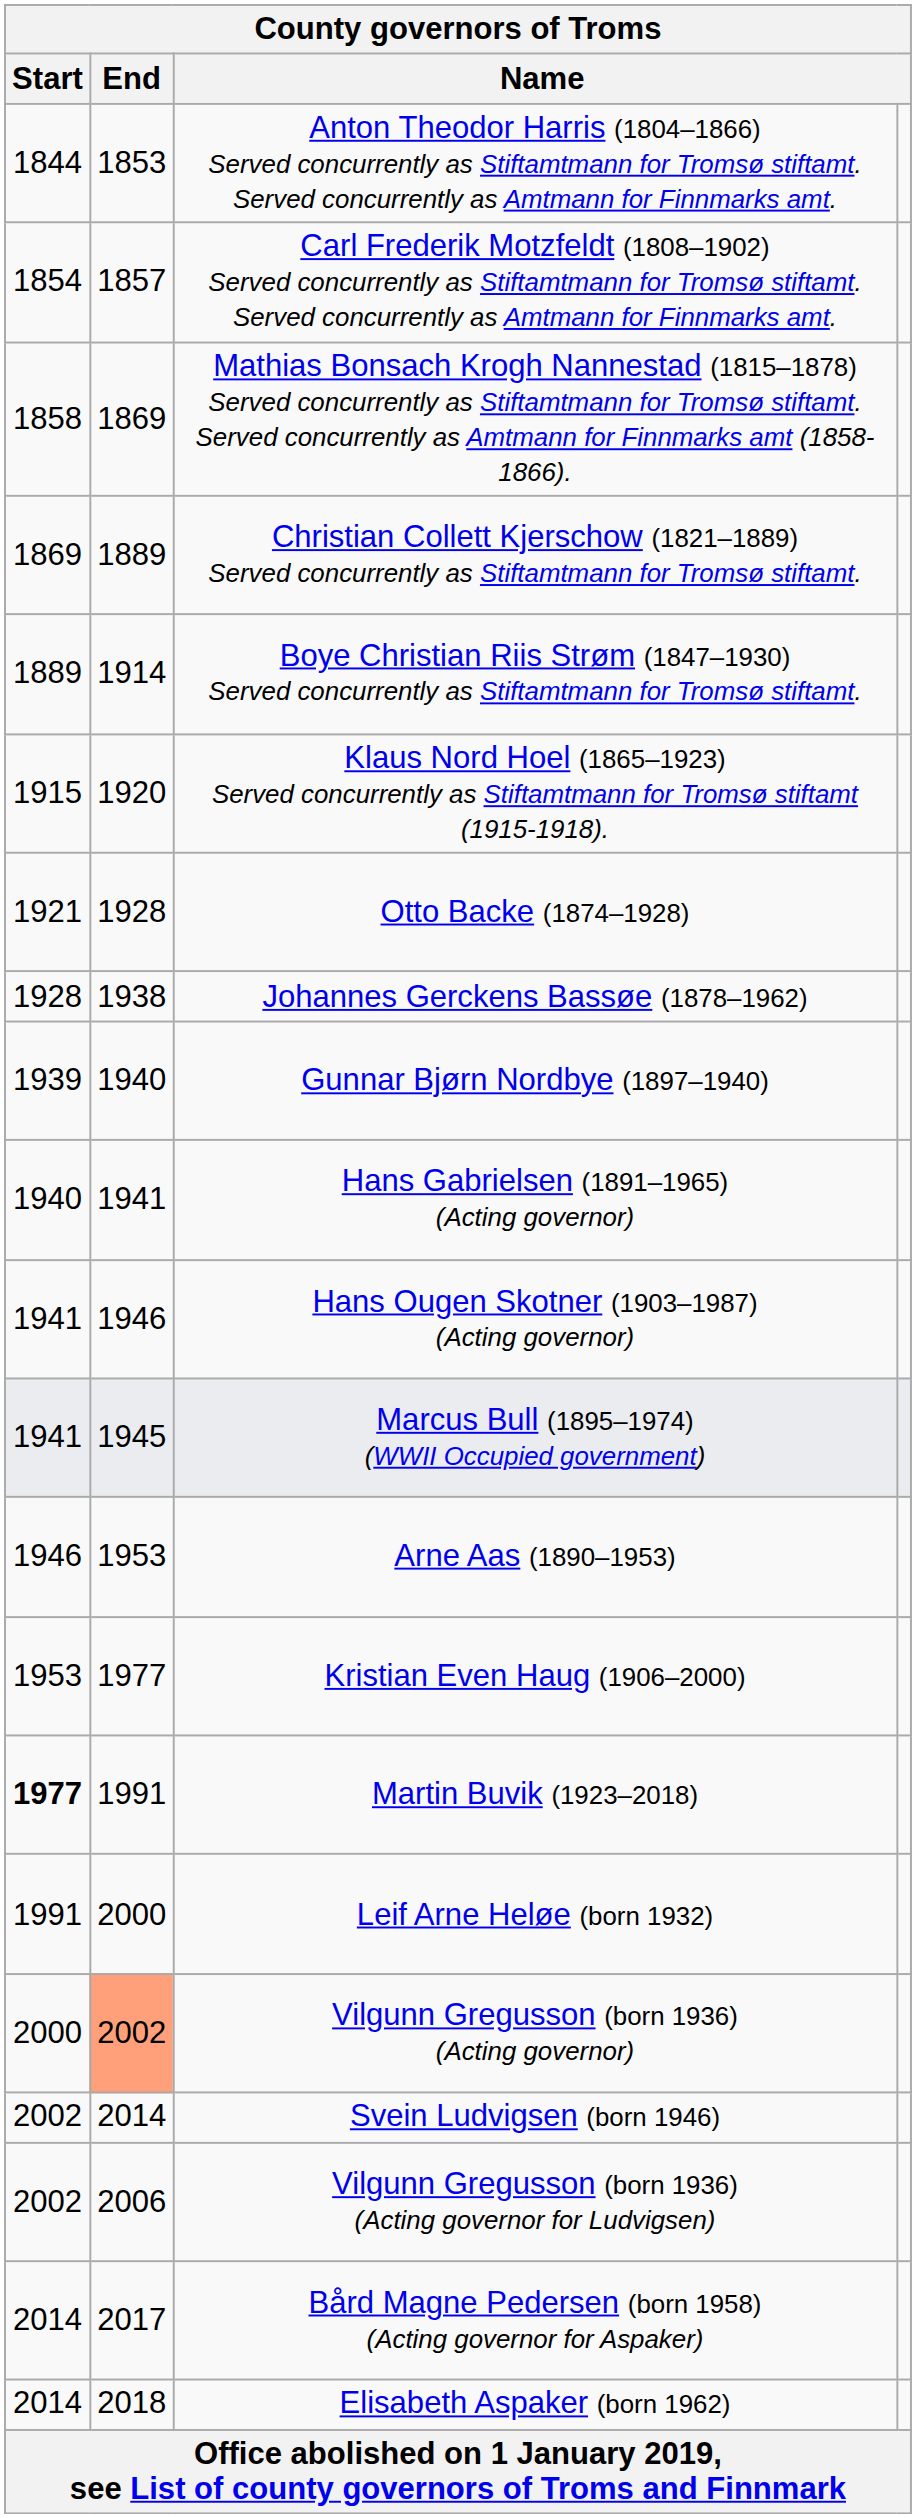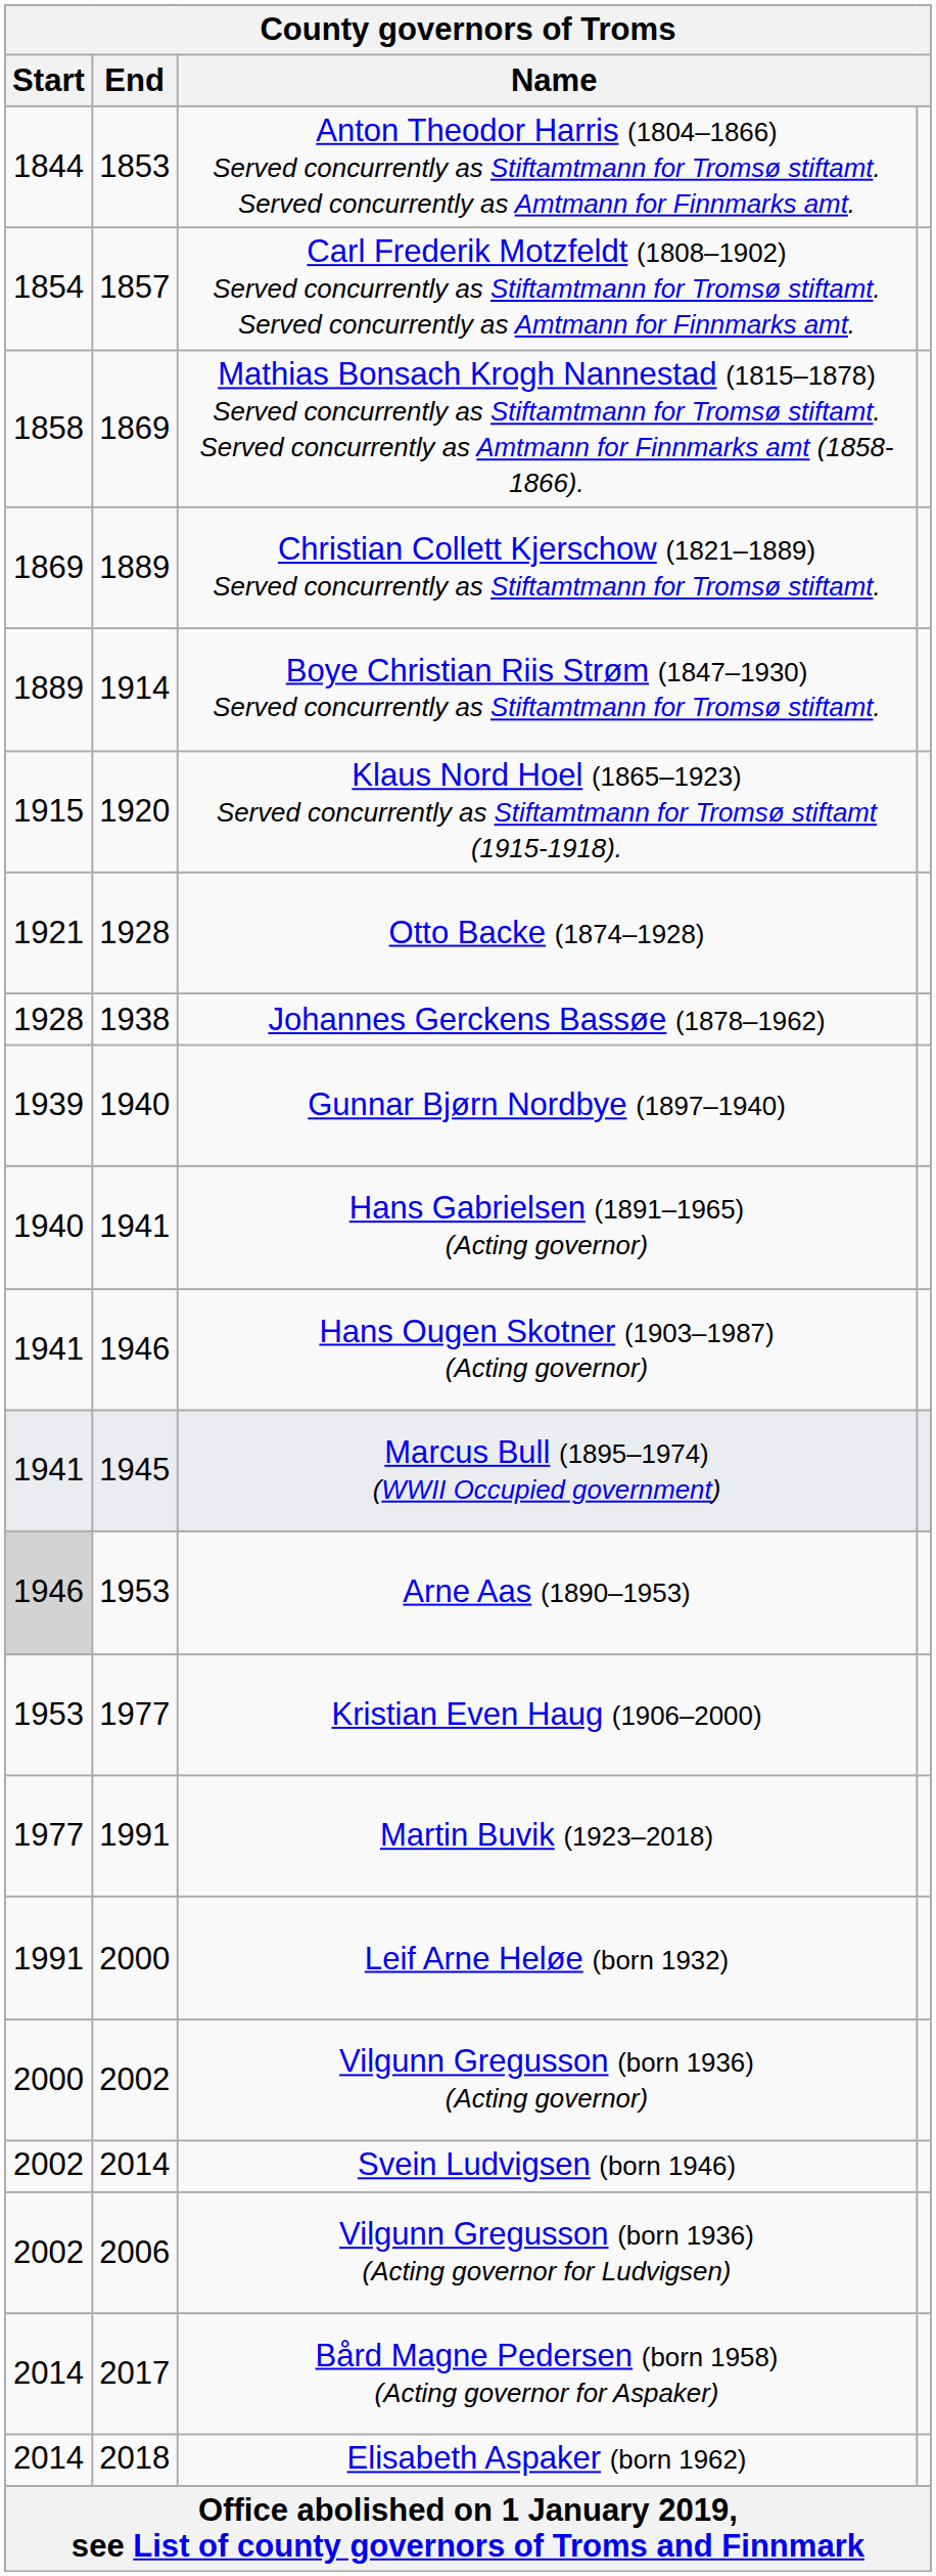Arne Aas (1890–1953) | Start: no background -> lightgrey background
Martin Buvik (1923–2018) | Start: bold -> normal
Vilgunn Gregusson (born 1936) (Acting governor) | End: lightsalmon background -> no background
